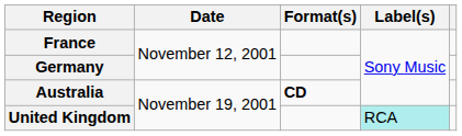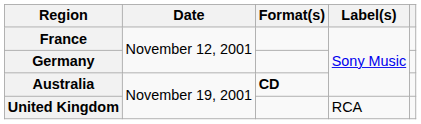United Kingdom | Label(s): paleturquoise background -> no background
